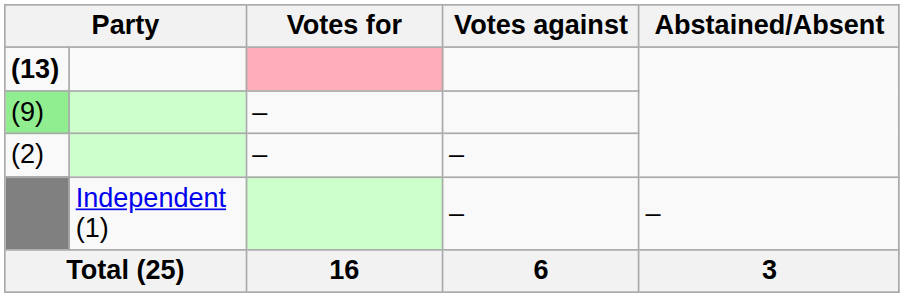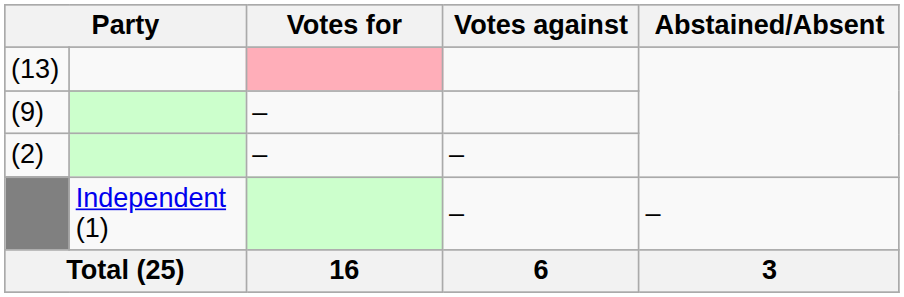(13) | column 1: bold -> normal
(9) | column 1: lightgreen background -> no background
